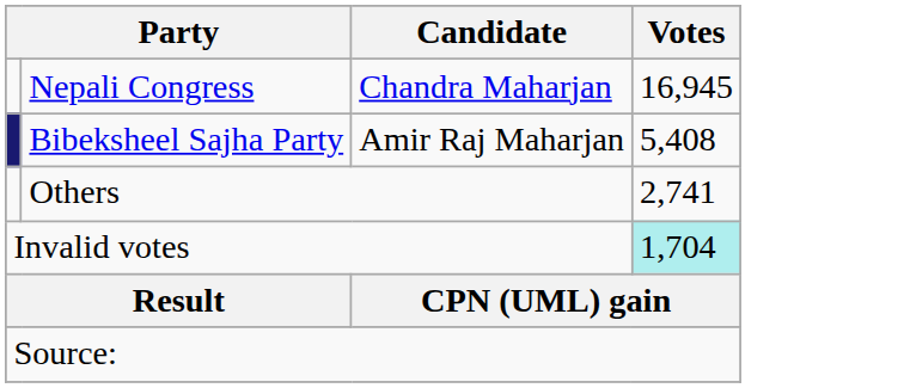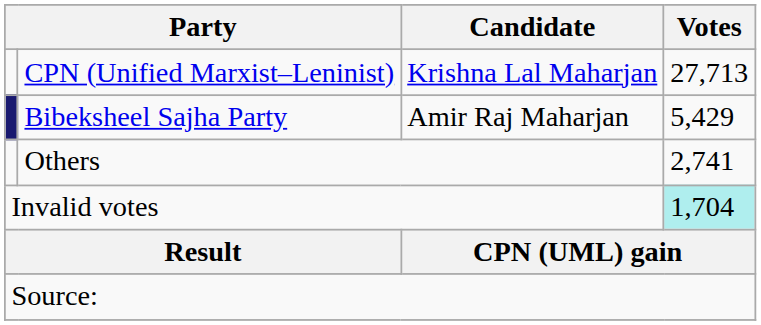+ row: CPN (Unified Marxist–Leninist) | Krishna Lal Maharjan | 27,713
- row: Nepali Congress | Chandra Maharjan | 16,945
Bibeksheel Sajha Party | Votes: 5,408 -> 5,429
